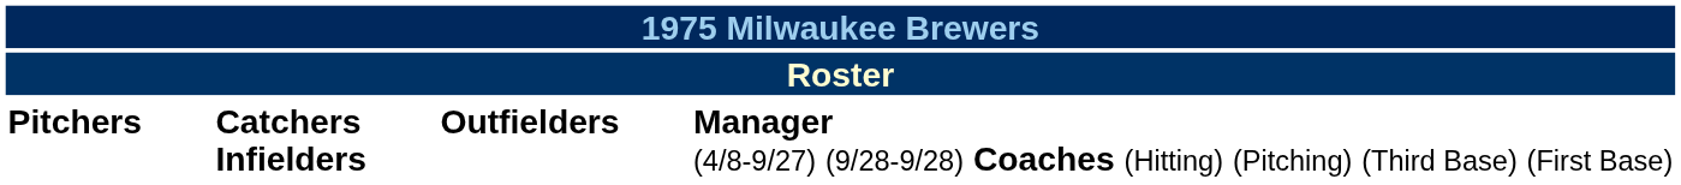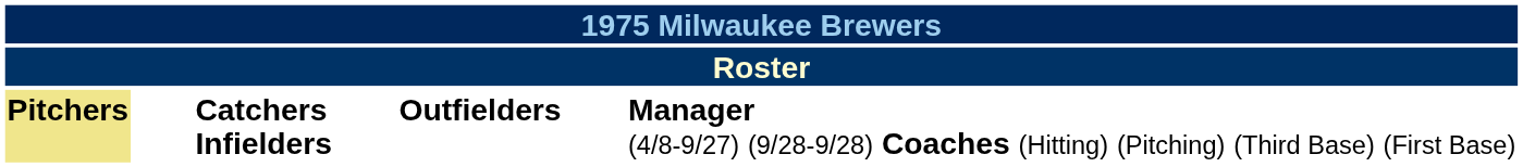Pitchers | column 1: no background -> khaki background
